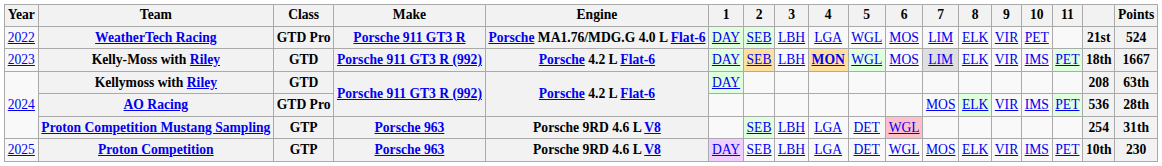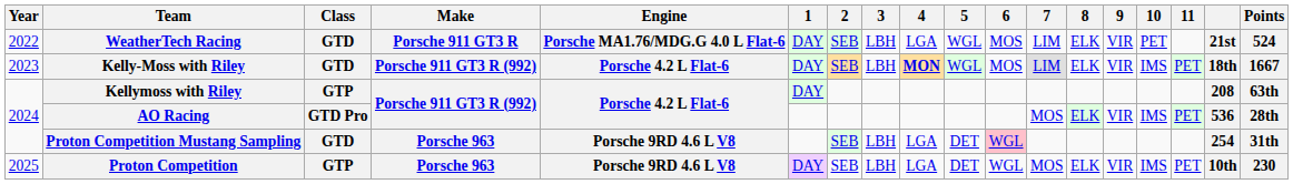WeatherTech Racing | Class: GTD Pro -> GTD
Kellymoss with Riley | Class: GTD -> GTP
Proton Competition Mustang Sampling | Class: GTP -> GTD
